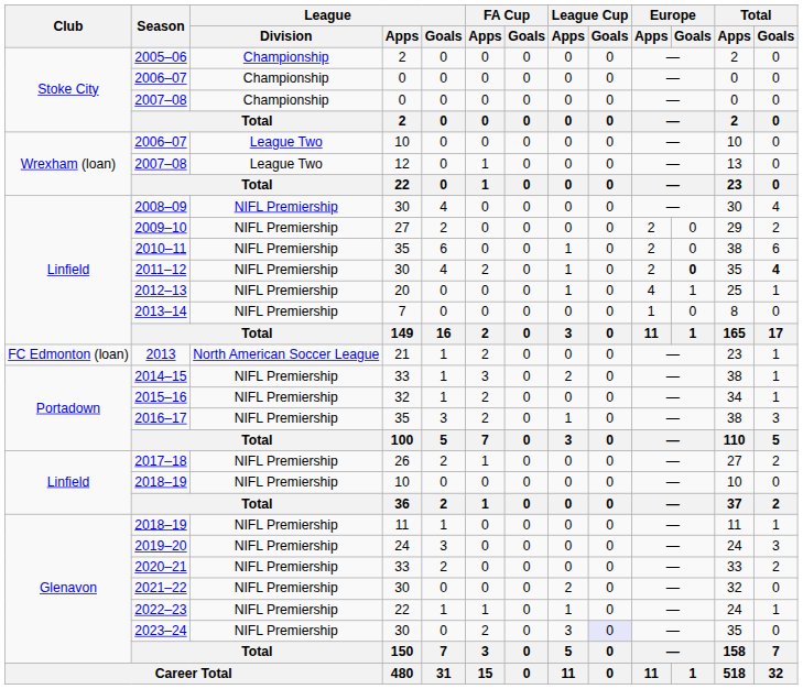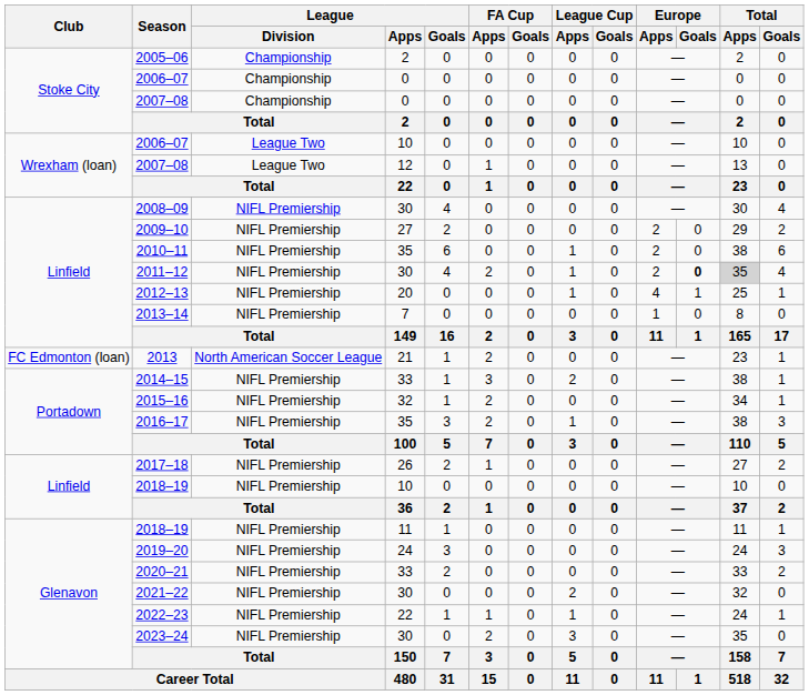2011–12 | Total / Apps: no background -> lightgrey background
2011–12 | Total / Goals: bold -> normal
2023–24 | League Cup / Goals: lavender background -> no background
